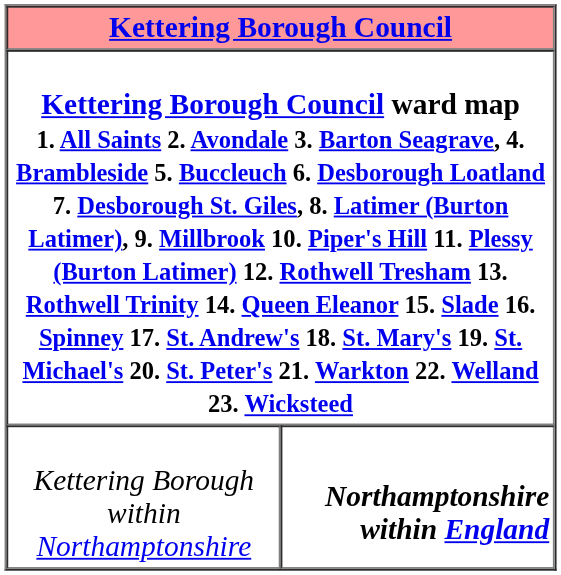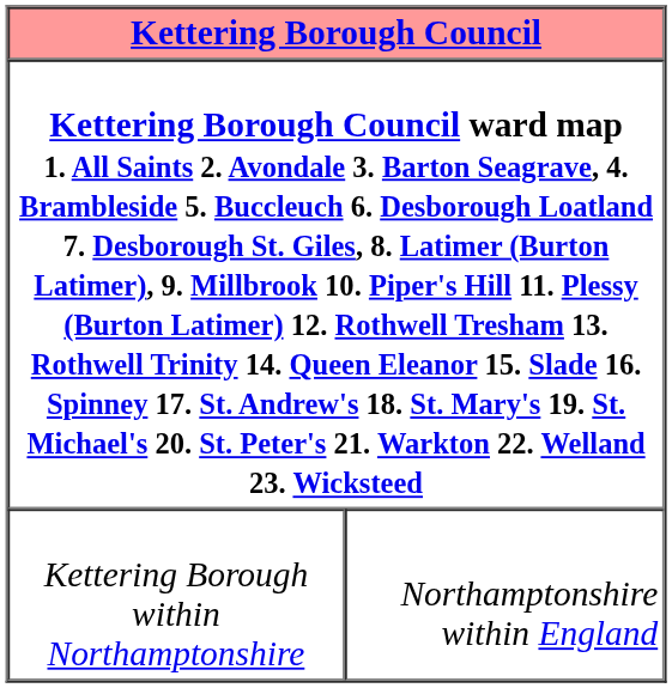Kettering Borough within Northamptonshire | column 2: bold -> normal
